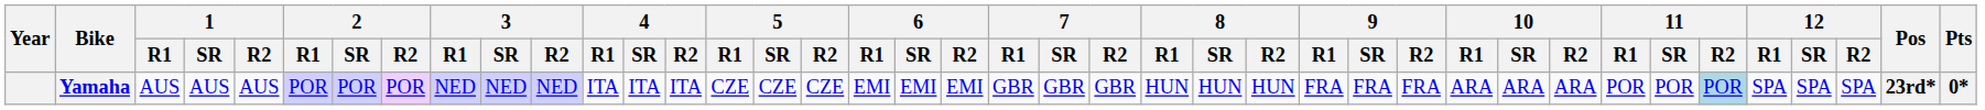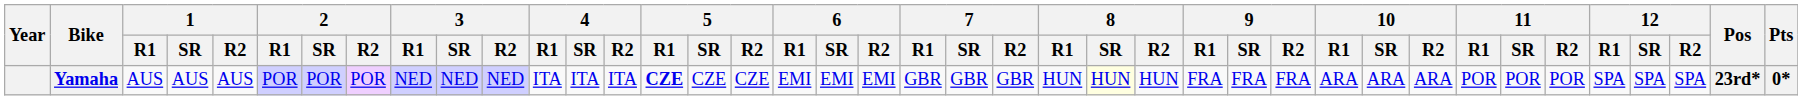Yamaha | 5 / R1: normal -> bold
Yamaha | 8 / SR: no background -> lightyellow background
Yamaha | 11 / R2: lightblue background -> no background
